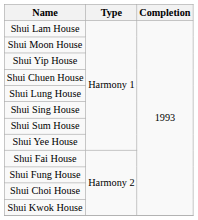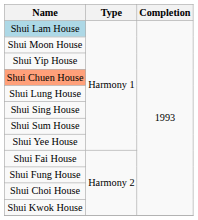Shui Lam House | Name: no background -> lightblue background
Shui Chuen House | Name: no background -> lightsalmon background
